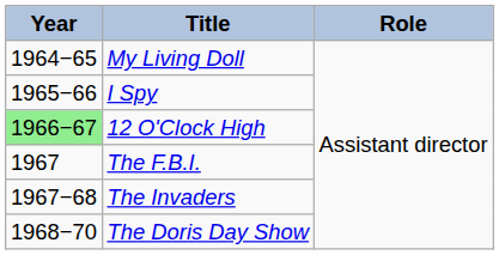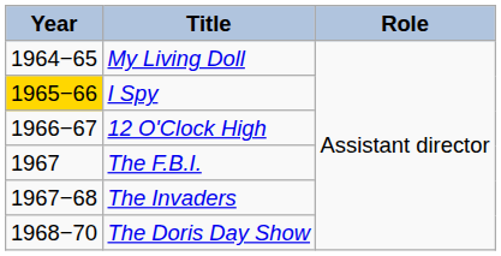I Spy | Year: no background -> gold background
12 O'Clock High | Year: lightgreen background -> no background
